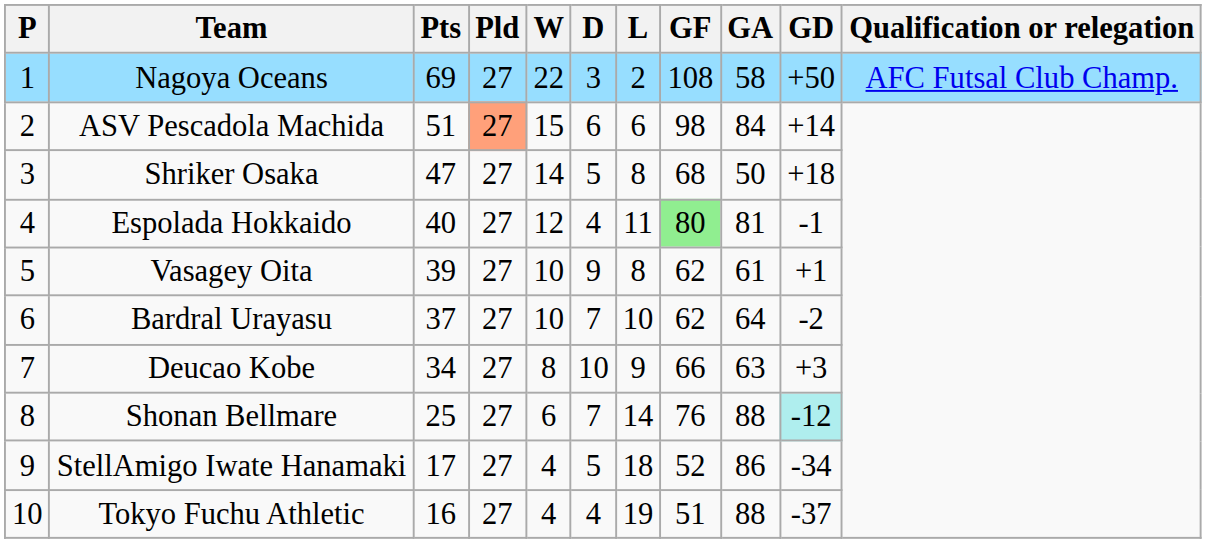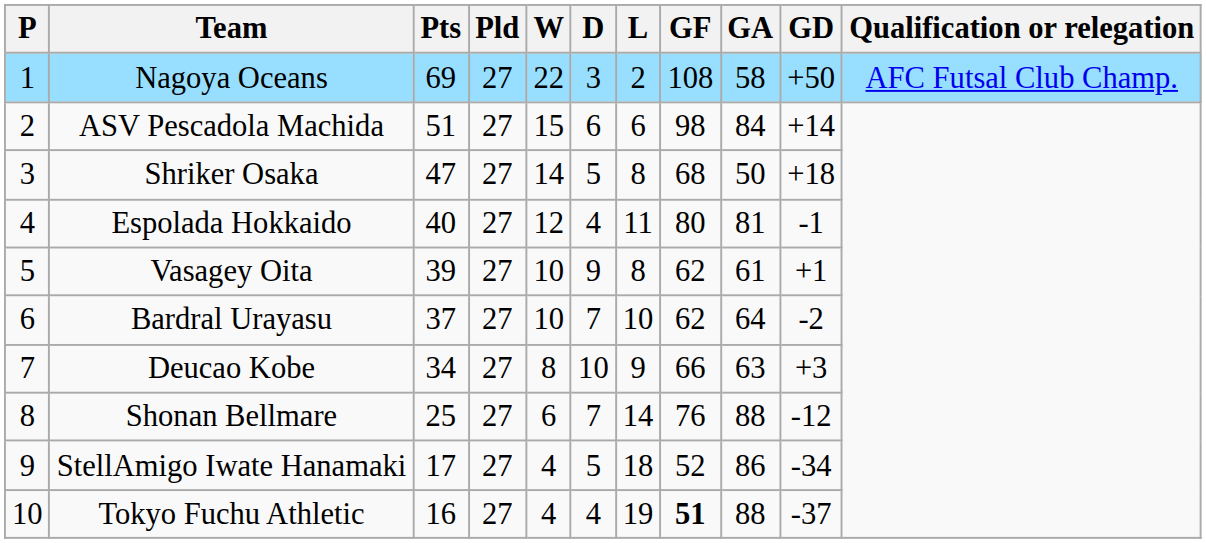ASV Pescadola Machida | Pld: lightsalmon background -> no background
Espolada Hokkaido | GF: lightgreen background -> no background
Shonan Bellmare | GD: paleturquoise background -> no background
Tokyo Fuchu Athletic | GF: normal -> bold
